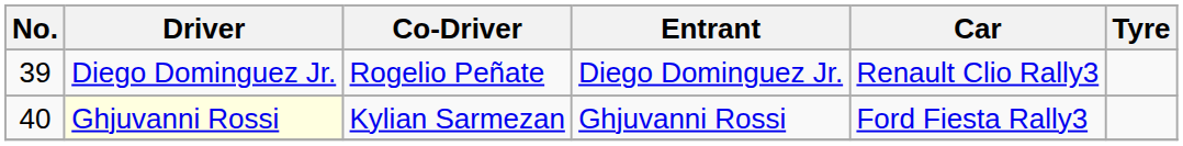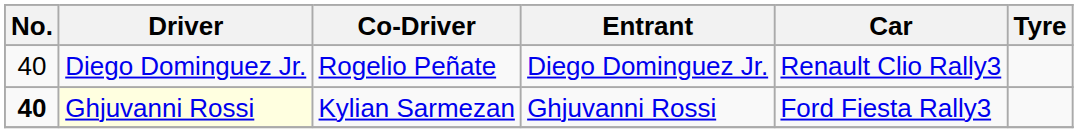row 2 | No.: 39 -> 40
row 3 | No.: normal -> bold
